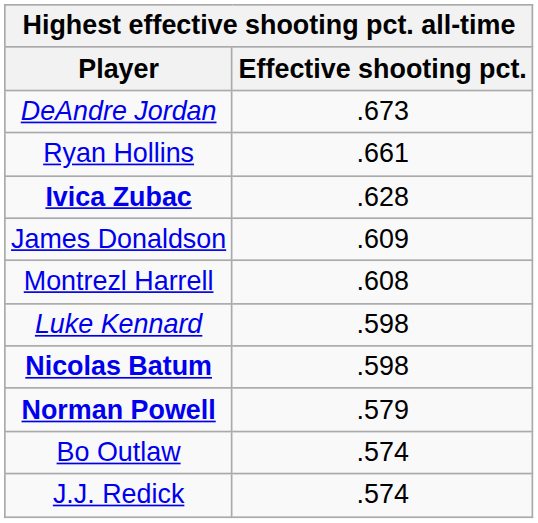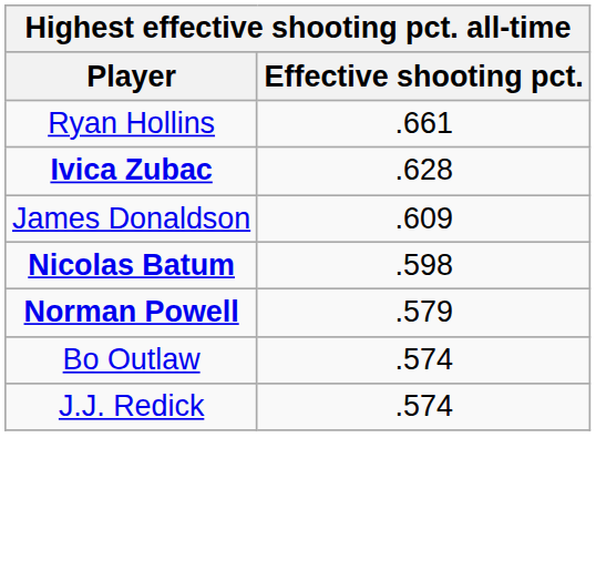- row: DeAndre Jordan | .673
- row: Montrezl Harrell | .608
- row: Luke Kennard | .598
